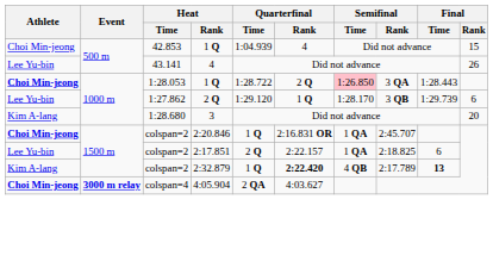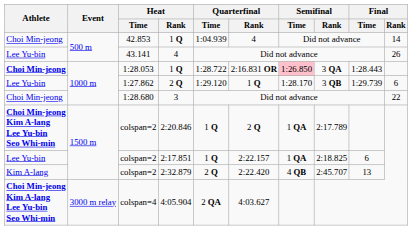42.853 / 1 Q | Final / Rank: 15 -> 14
1:28.053 / 1 Q | Quarterfinal / Rank: 2 Q -> 2:16.831 OR
3 | Athlete: Kim A-lang -> Choi Min-jeong
3 | Final / Rank: 20 -> 22
2:20.846 | Athlete: Choi Min-jeong -> Choi Min-jeong Kim A-lang Lee Yu-bin Seo Whi-min
2:20.846 | Quarterfinal / Rank: 2:16.831 OR -> 2 Q
2:20.846 | Semifinal / Rank: 2:45.707 -> 2:17.789
2:17.851 | Quarterfinal / Time: 2 Q -> 1 Q
2:32.879 | Quarterfinal / Time: 1 Q -> 2 Q
2:32.879 | Quarterfinal / Rank: bold -> normal
2:32.879 | Semifinal / Rank: 2:17.789 -> 2:45.707
2:32.879 | Final / Time: bold -> normal
4:05.904 | Athlete: Choi Min-jeong -> Choi Min-jeong Kim A-lang Lee Yu-bin Seo Whi-min
4:05.904 | Event: bold -> normal
